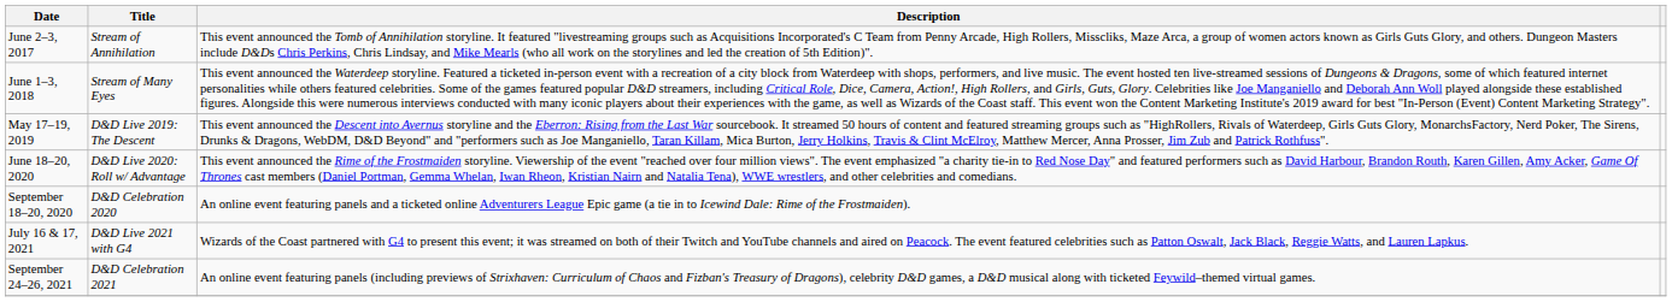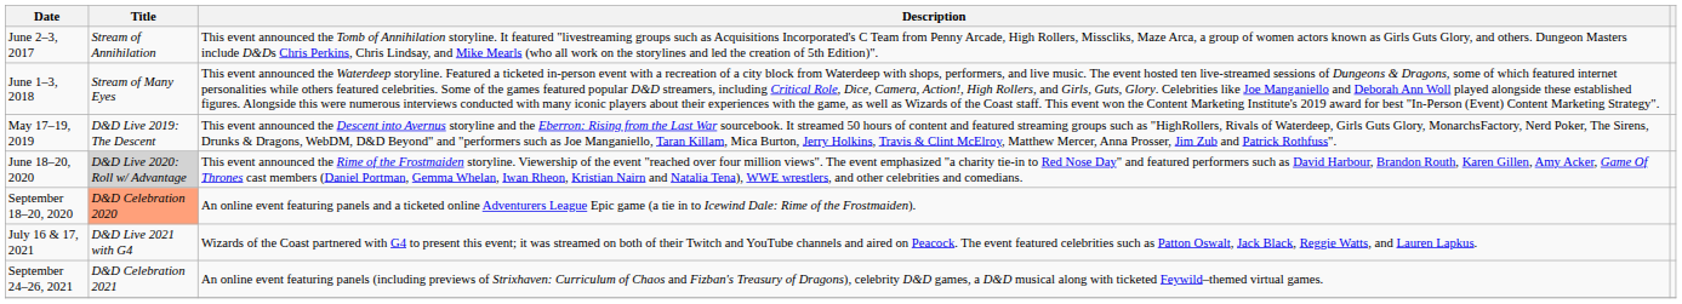June 18–20, 2020 | Title: no background -> lightgrey background
September 18–20, 2020 | Title: no background -> lightsalmon background
